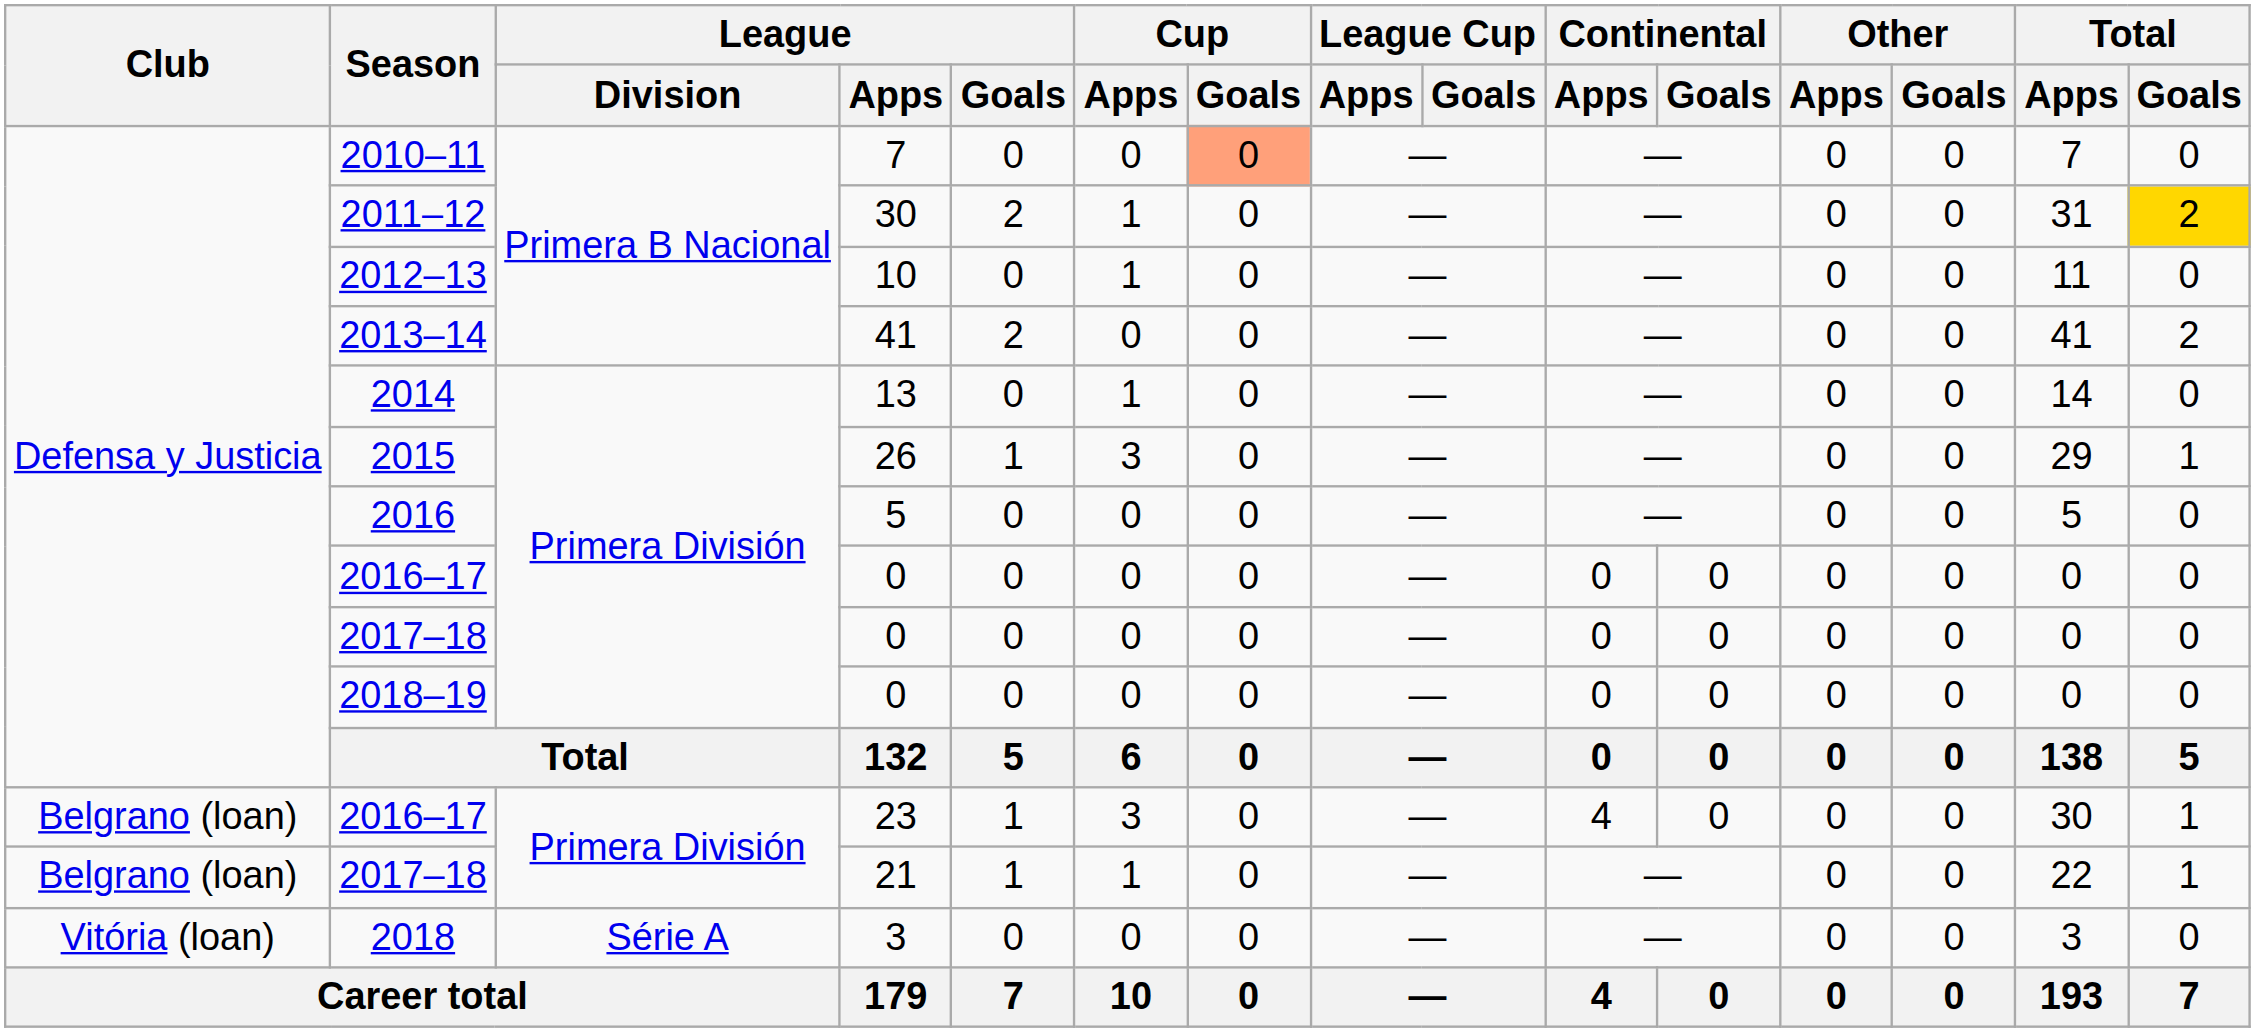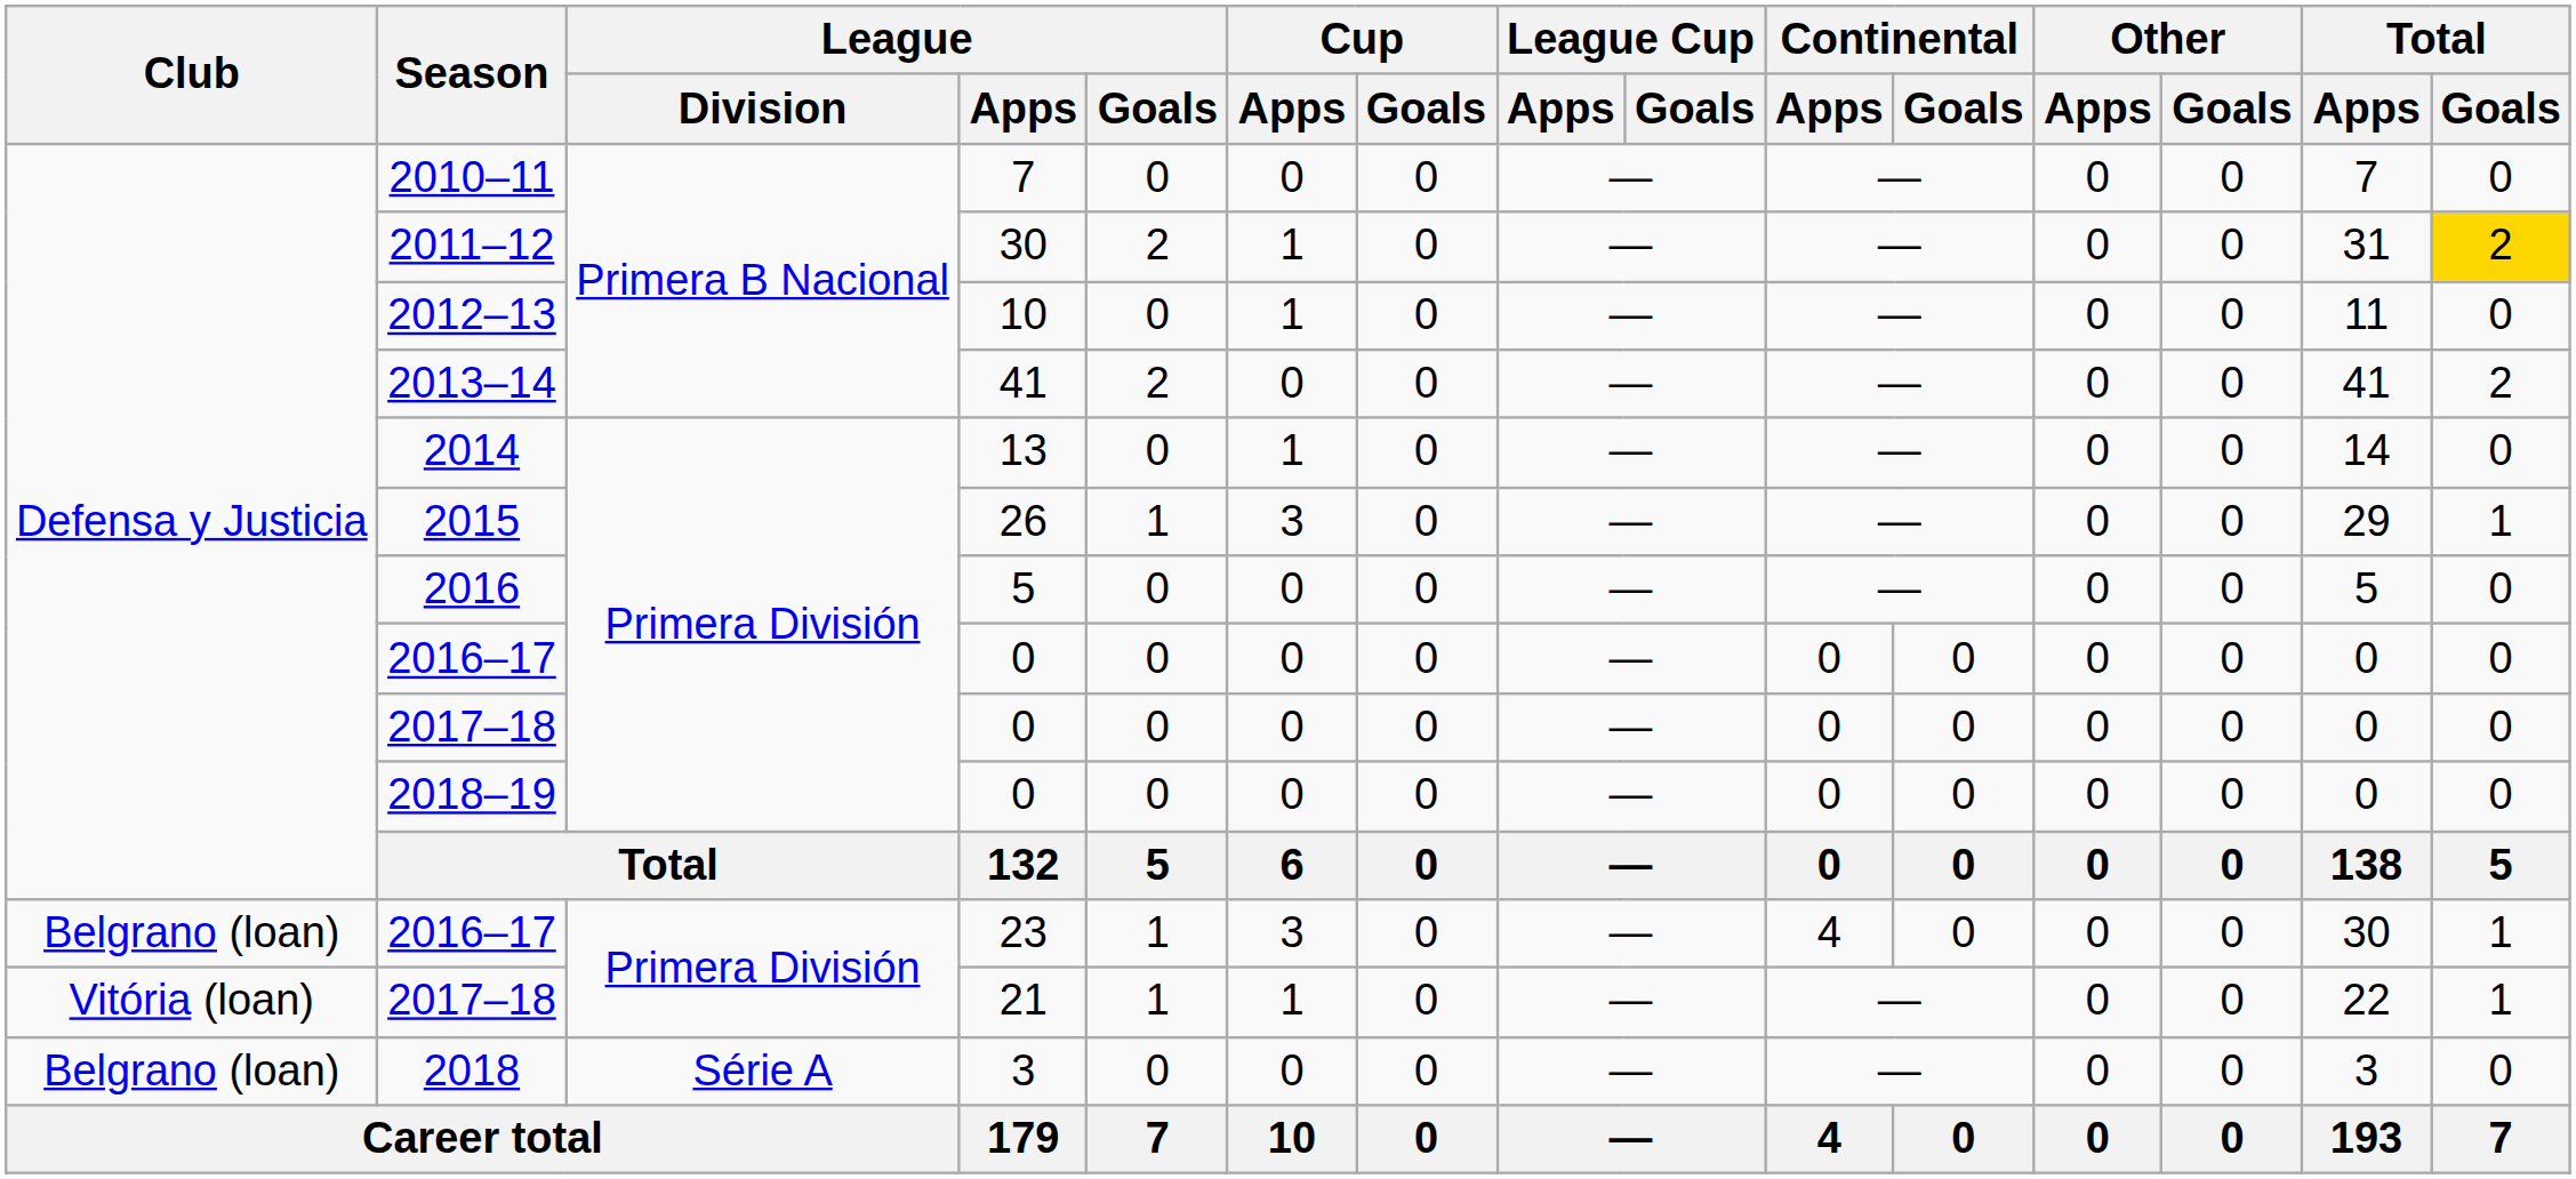2010–11 | Cup / Goals: lightsalmon background -> no background
2017–18 / 21 | Club: Belgrano (loan) -> Vitória (loan)
2018 | Club: Vitória (loan) -> Belgrano (loan)
